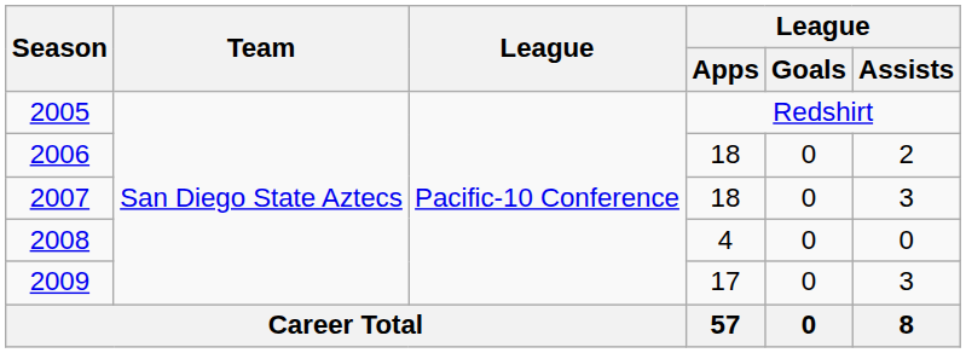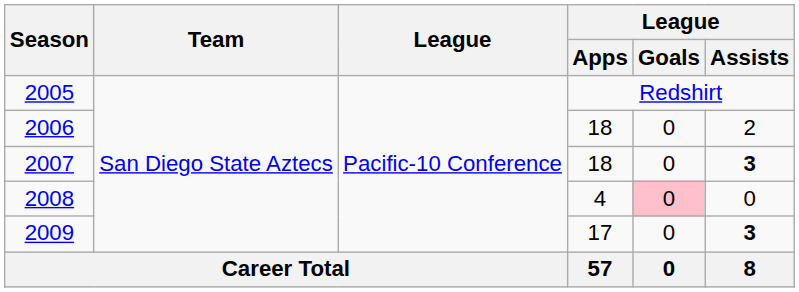2007 | League / Assists: normal -> bold
2008 | League / Goals: no background -> pink background
2009 | League / Assists: normal -> bold
